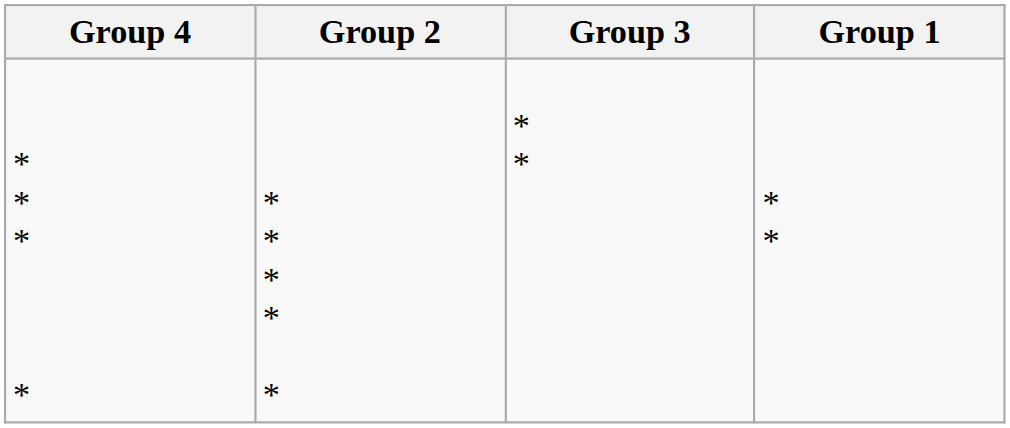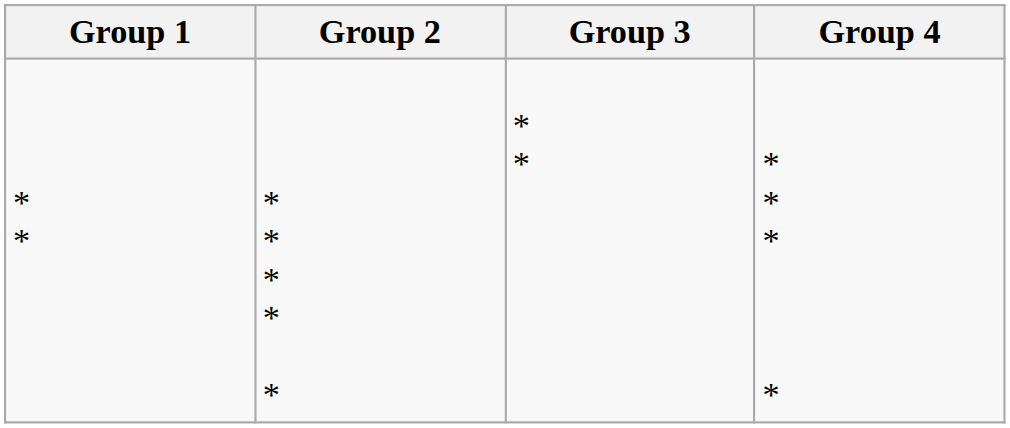columns swapped: Group 1 <-> Group 4
